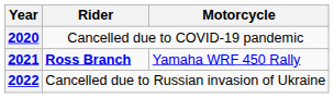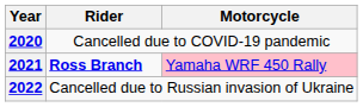2021 | Motorcycle: no background -> pink background
